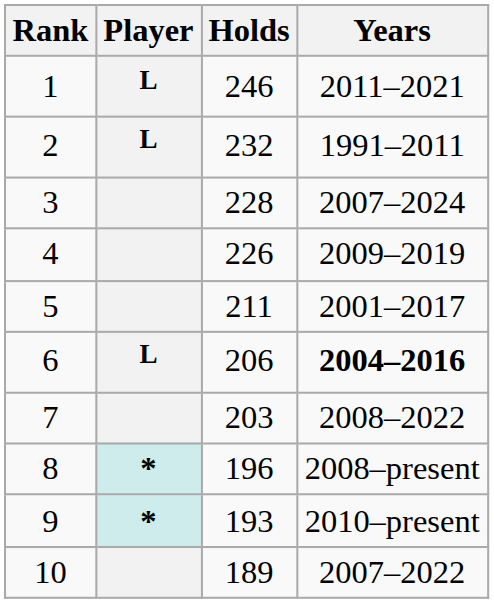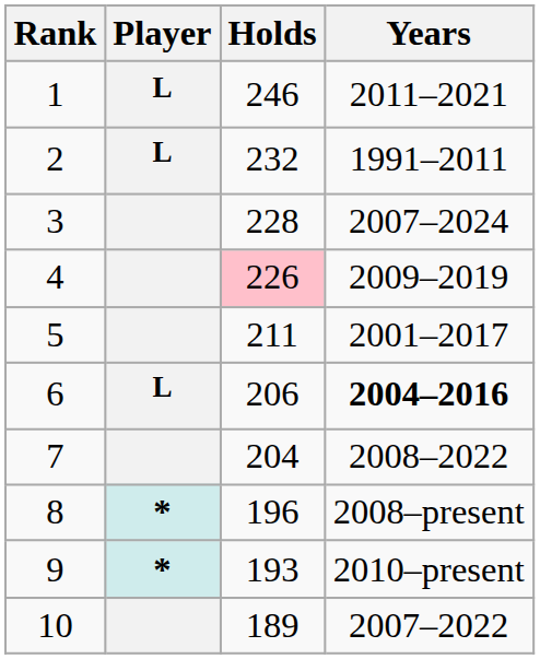4 | Holds: no background -> pink background
7 | Holds: 203 -> 204
